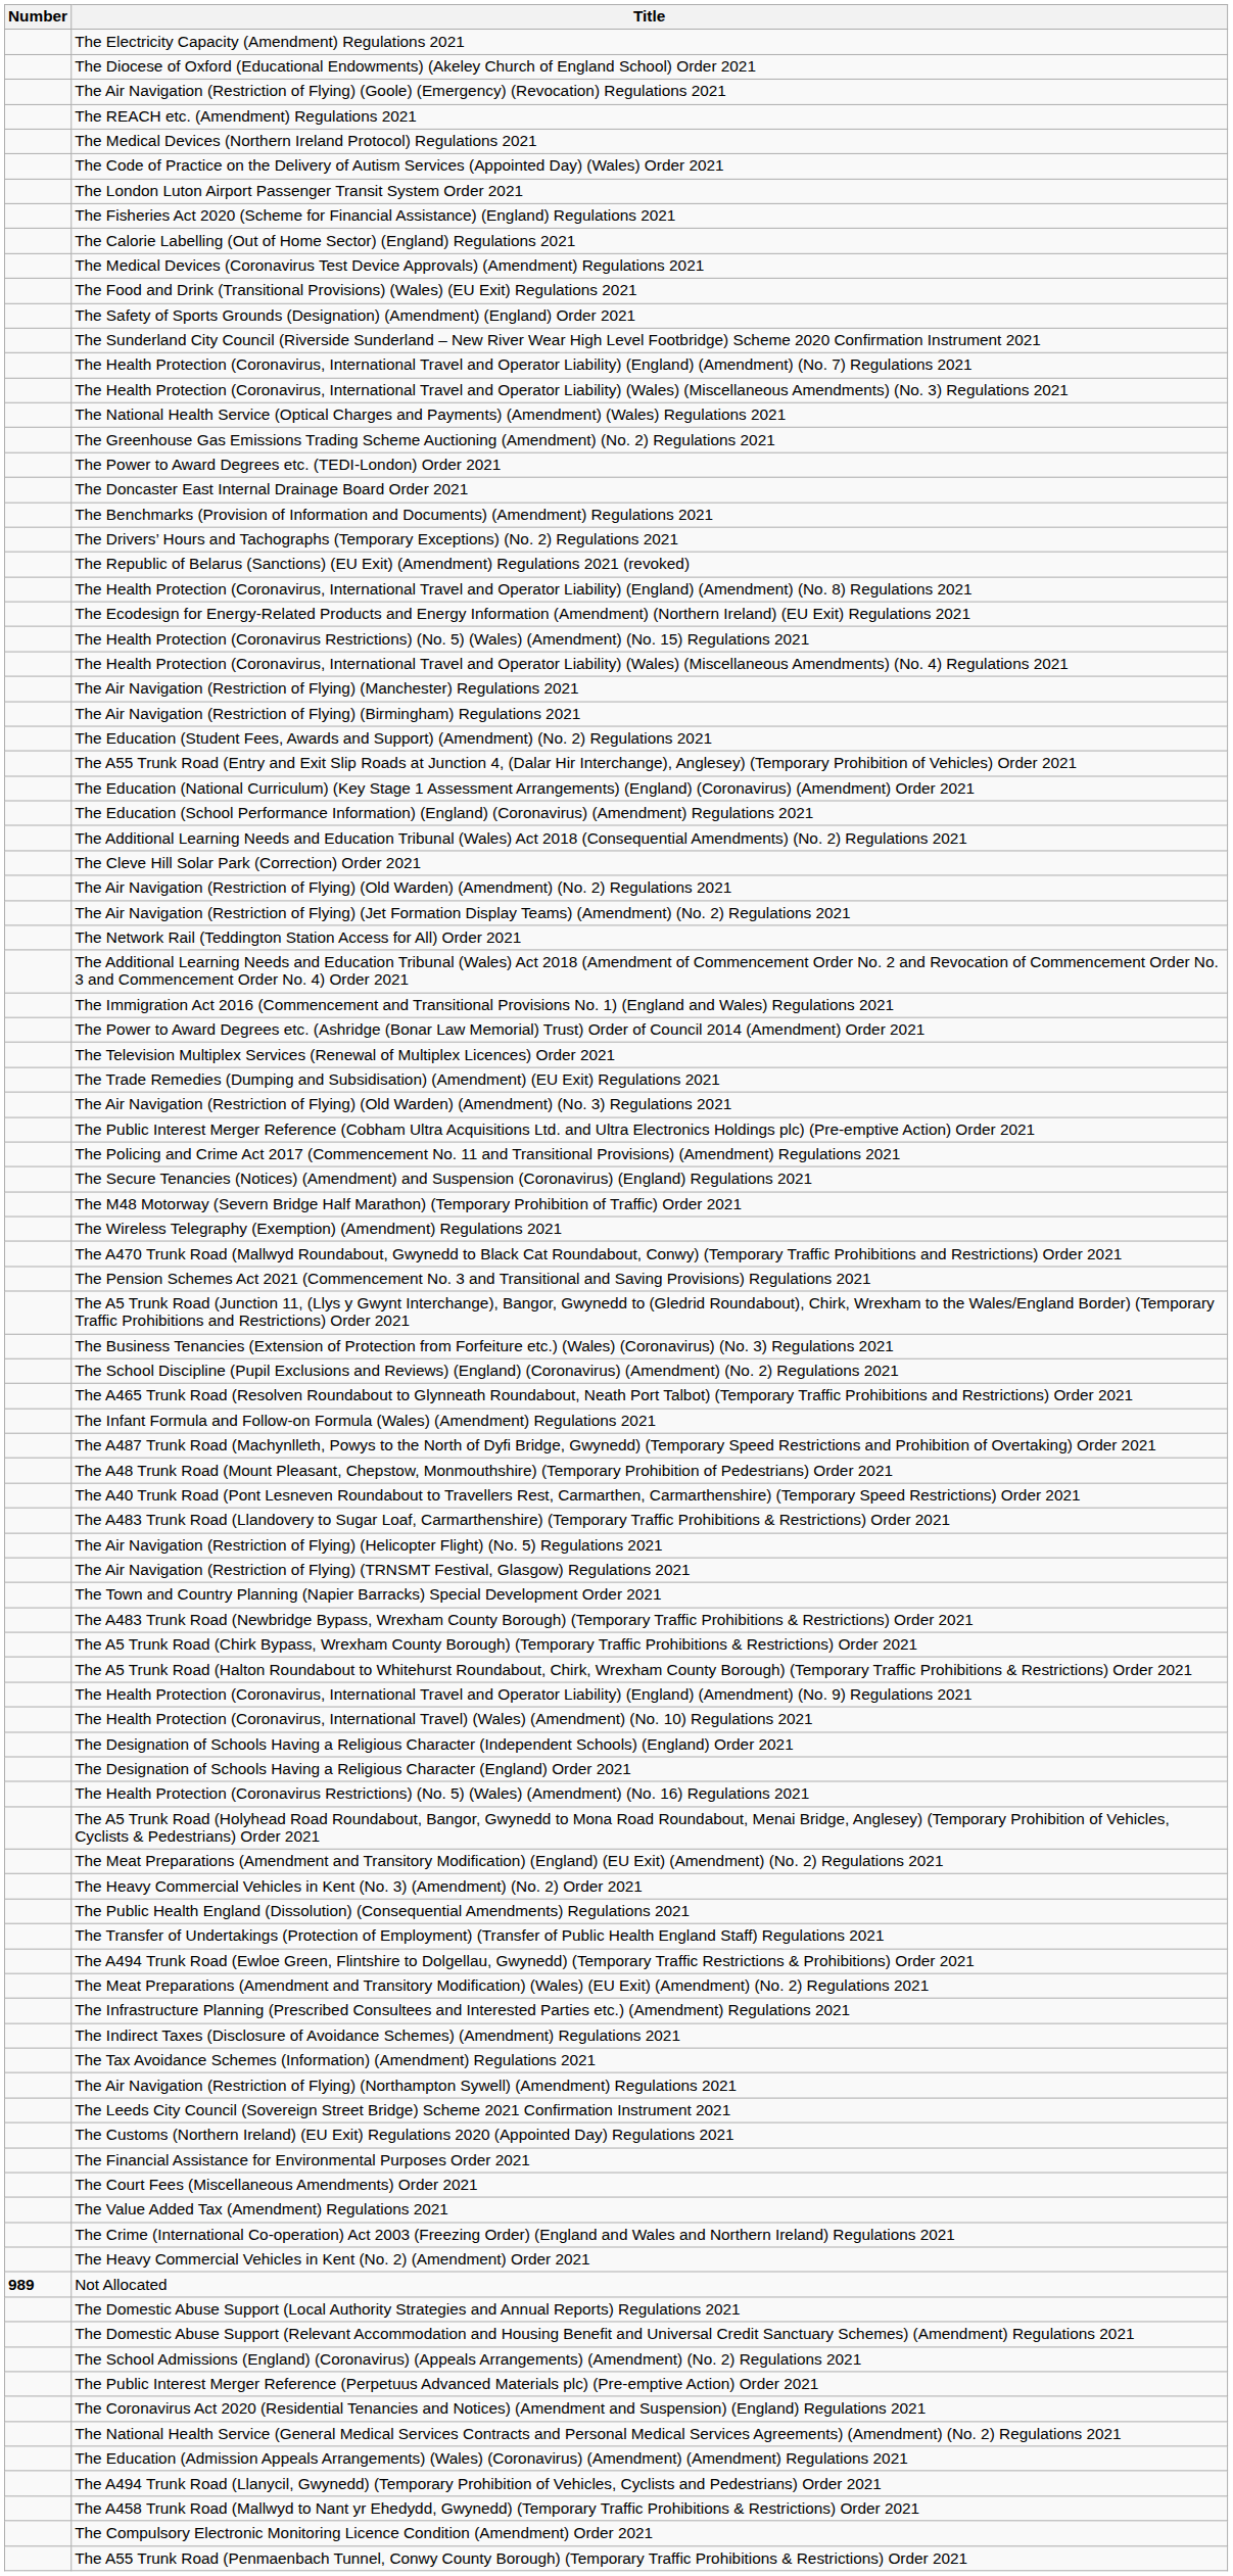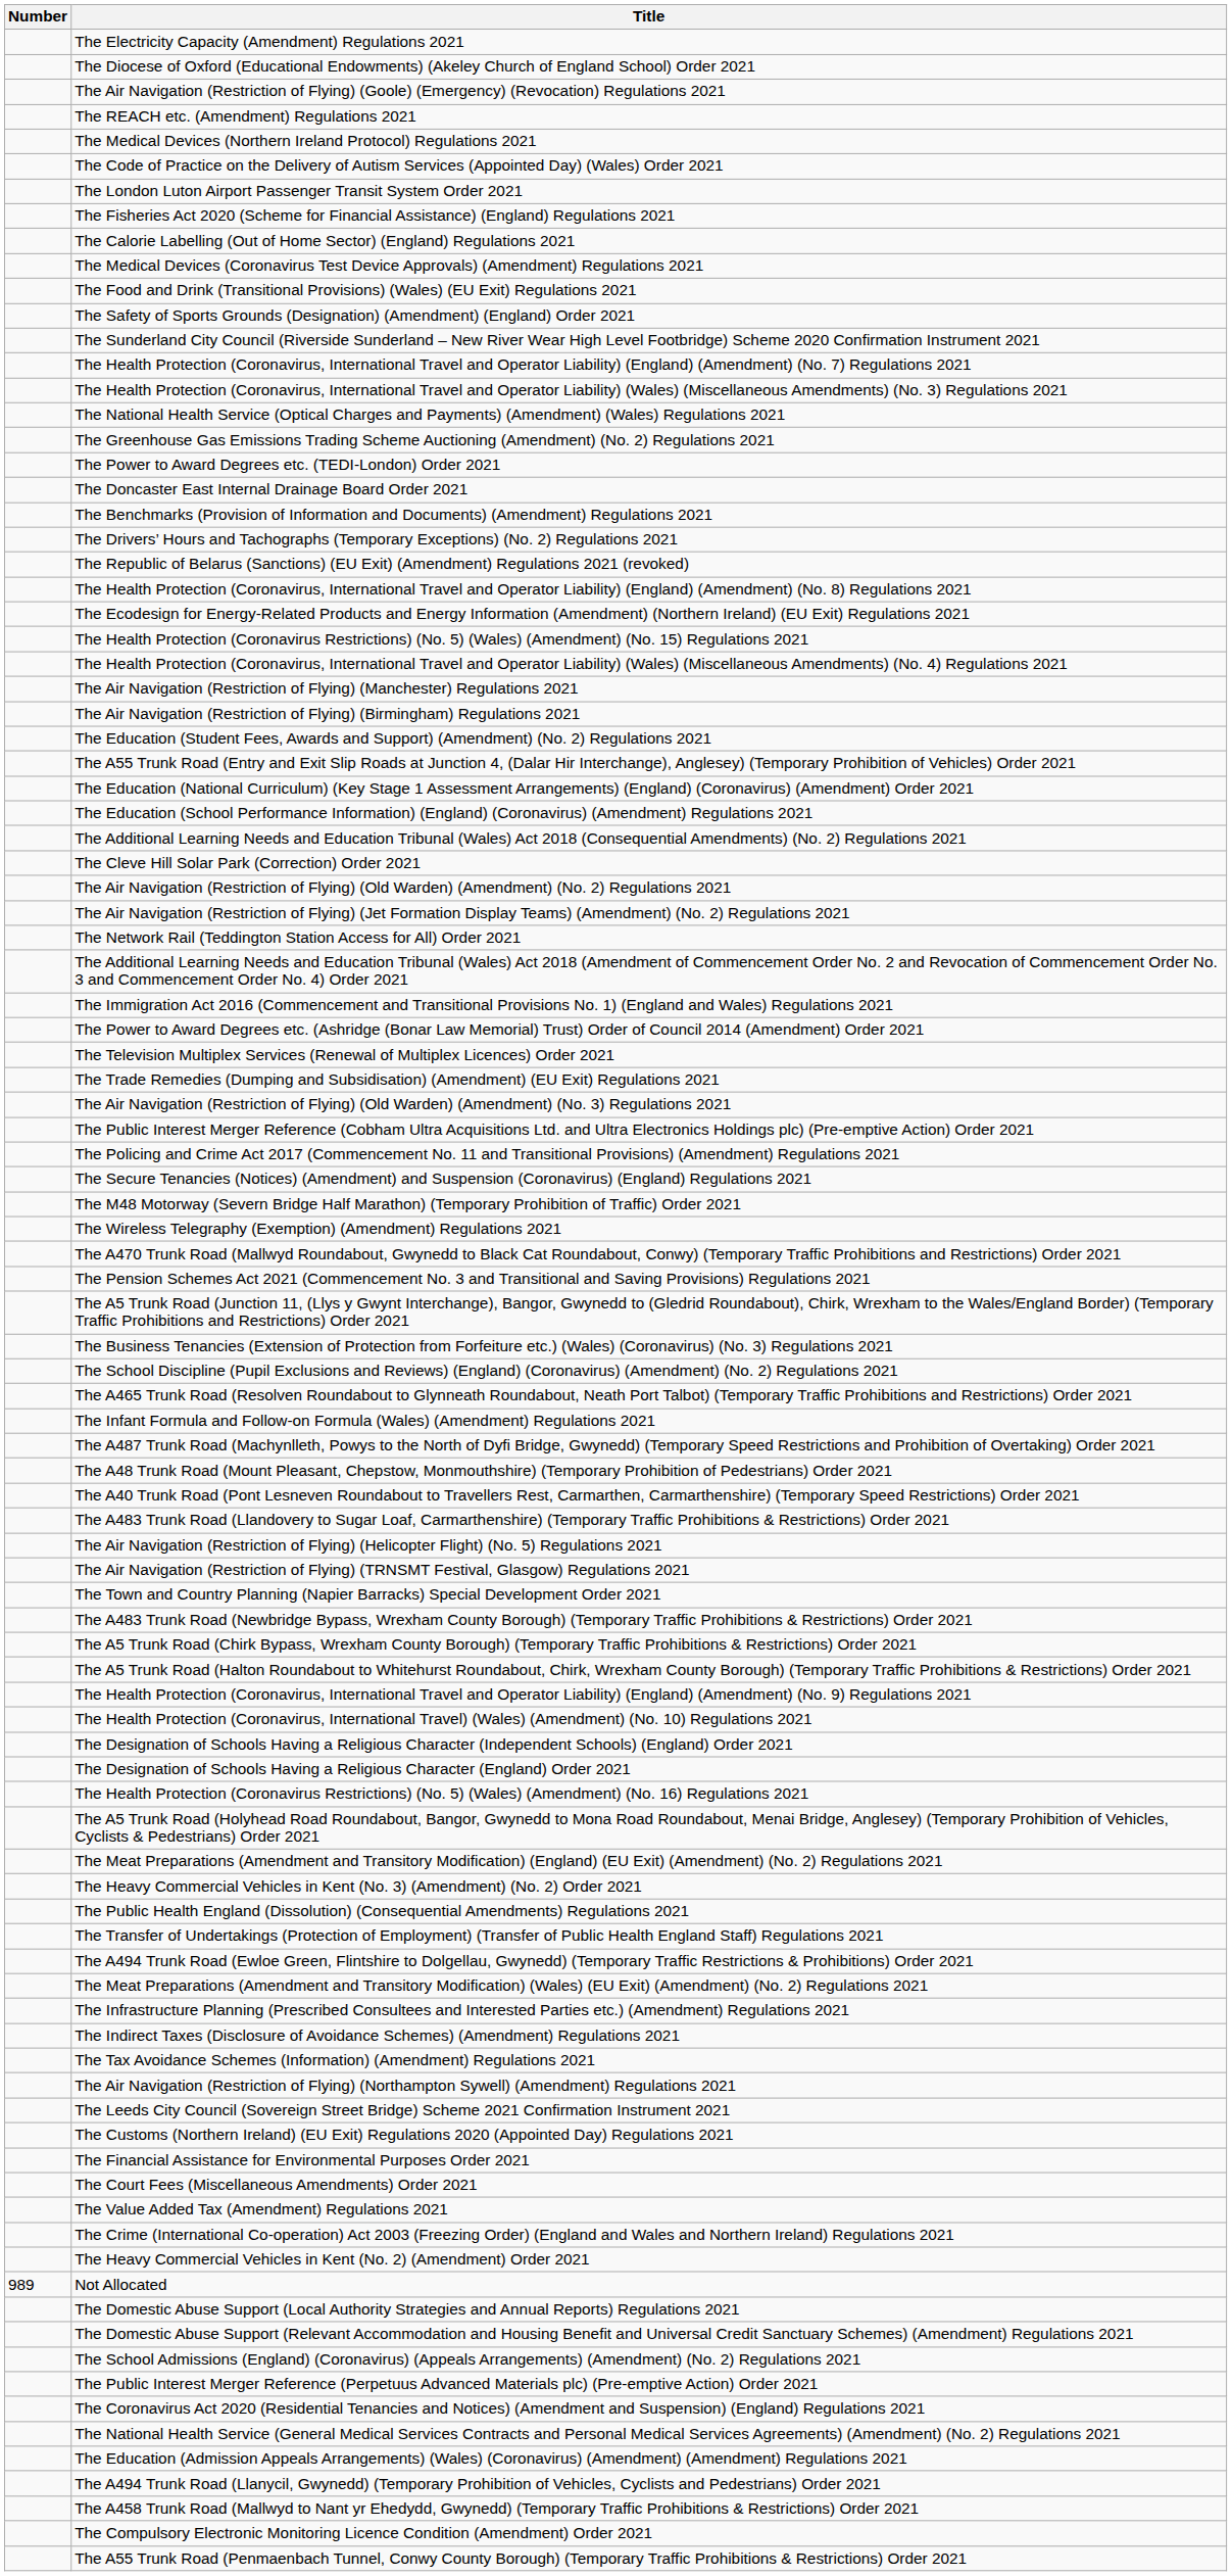Not Allocated | Number: bold -> normal
